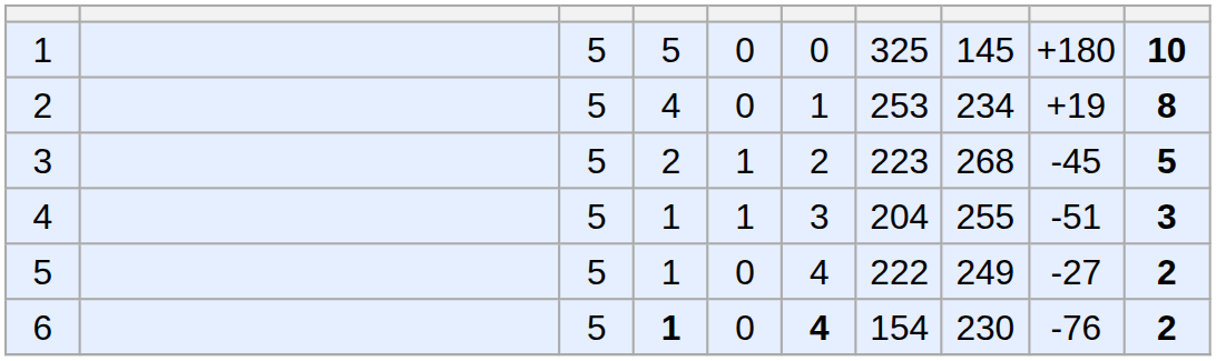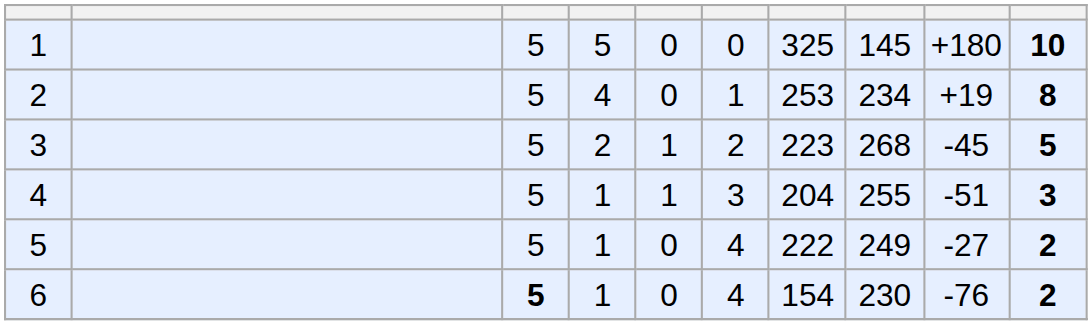6 | column 3: normal -> bold
6 | column 4: bold -> normal
6 | column 6: bold -> normal
